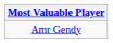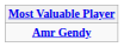row 2 | column 1: normal -> bold
